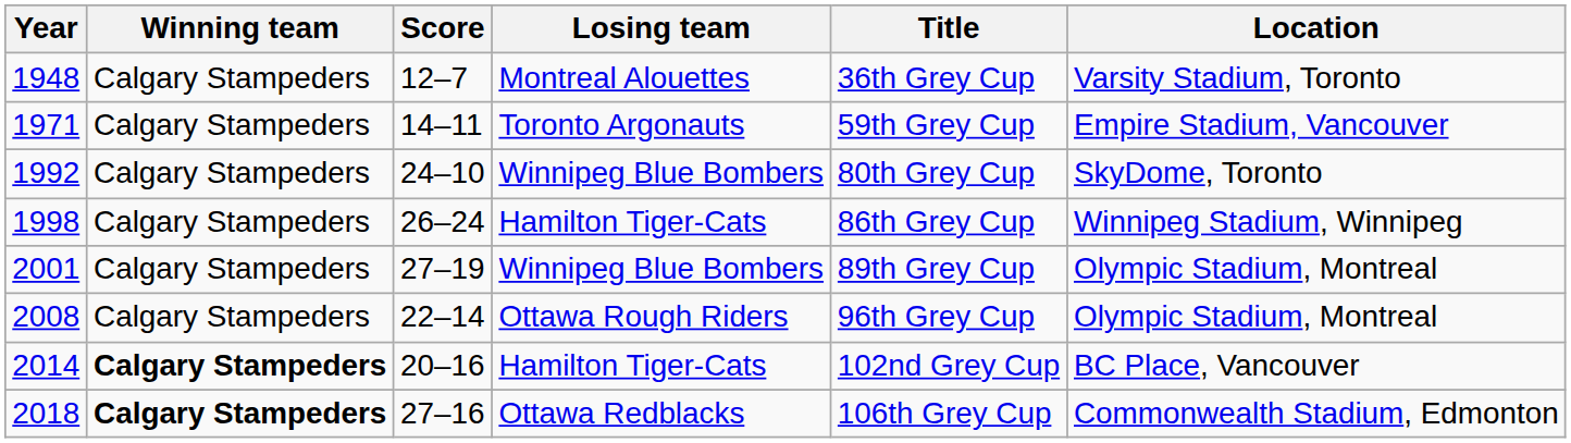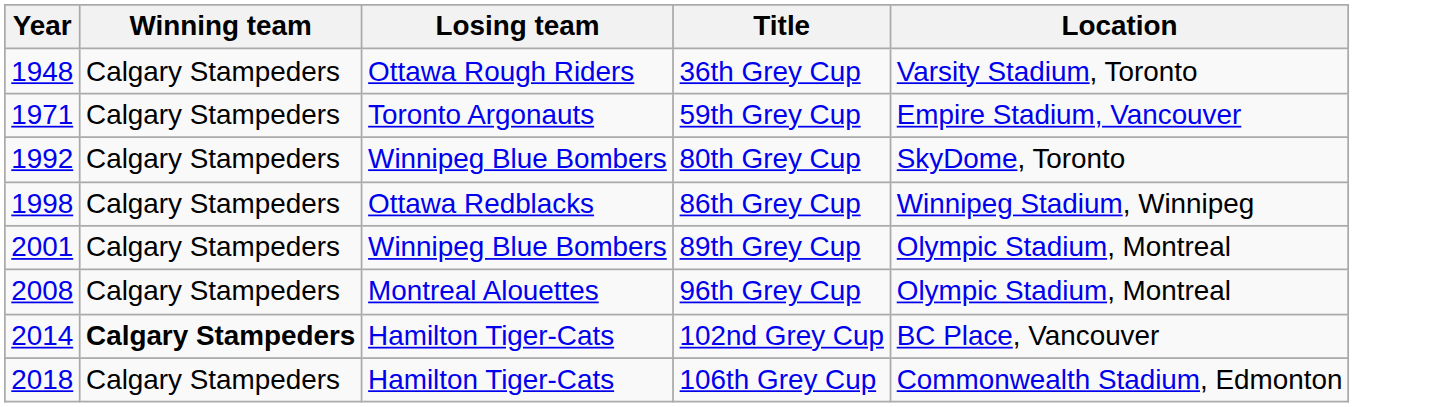- column: Score | 12–7 | 14–11 | 24–10 | 26–24 | 27–19 | 22–14 | 20–16 | 27–16
1948 | Losing team: Montreal Alouettes -> Ottawa Rough Riders
1998 | Losing team: Hamilton Tiger-Cats -> Ottawa Redblacks
2008 | Losing team: Ottawa Rough Riders -> Montreal Alouettes
2018 | Winning team: bold -> normal
2018 | Losing team: Ottawa Redblacks -> Hamilton Tiger-Cats
